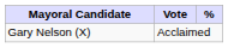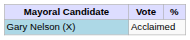Gary Nelson (X) | Mayoral Candidate: no background -> lightblue background
